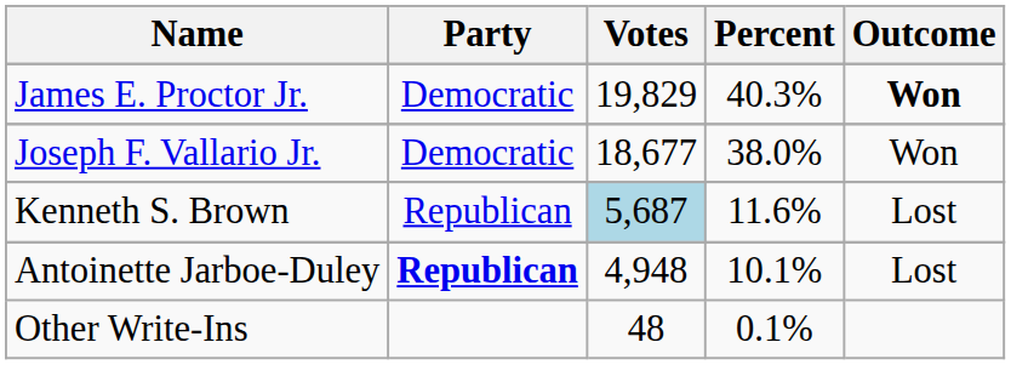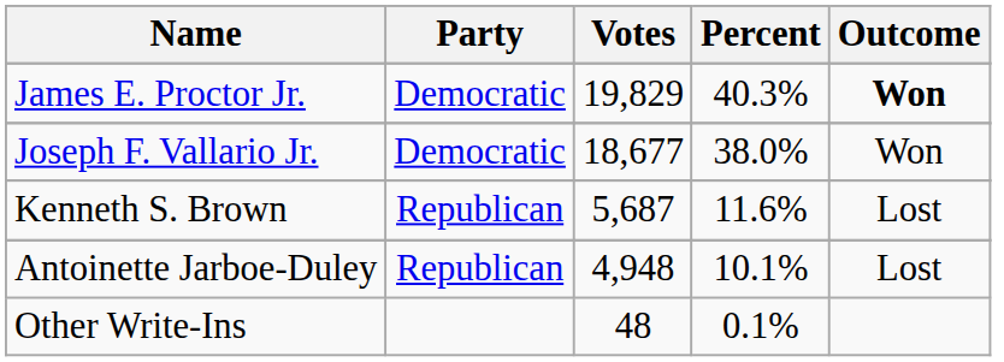Kenneth S. Brown | Votes: lightblue background -> no background
Antoinette Jarboe-Duley | Party: bold -> normal
